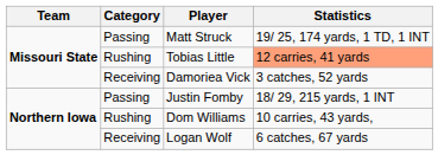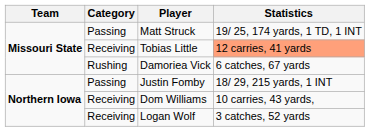Tobias Little | Category: Rushing -> Receiving
Damoriea Vick | Category: Receiving -> Rushing
Damoriea Vick | Statistics: 3 catches, 52 yards -> 6 catches, 67 yards
Dom Williams | Category: Rushing -> Receiving
Logan Wolf | Statistics: 6 catches, 67 yards -> 3 catches, 52 yards
